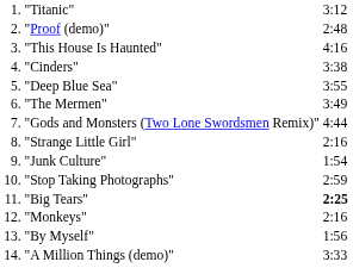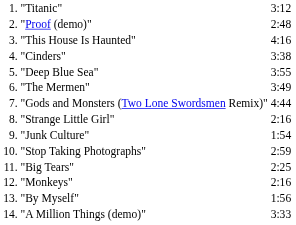"Big Tears" | column 3: bold -> normal
